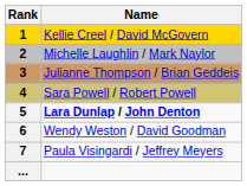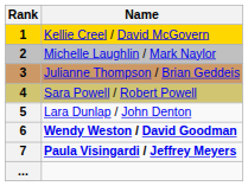Lara Dunlap / John Denton | Name: bold -> normal
Wendy Weston / David Goodman | Name: normal -> bold
Paula Visingardi / Jeffrey Meyers | Name: normal -> bold
